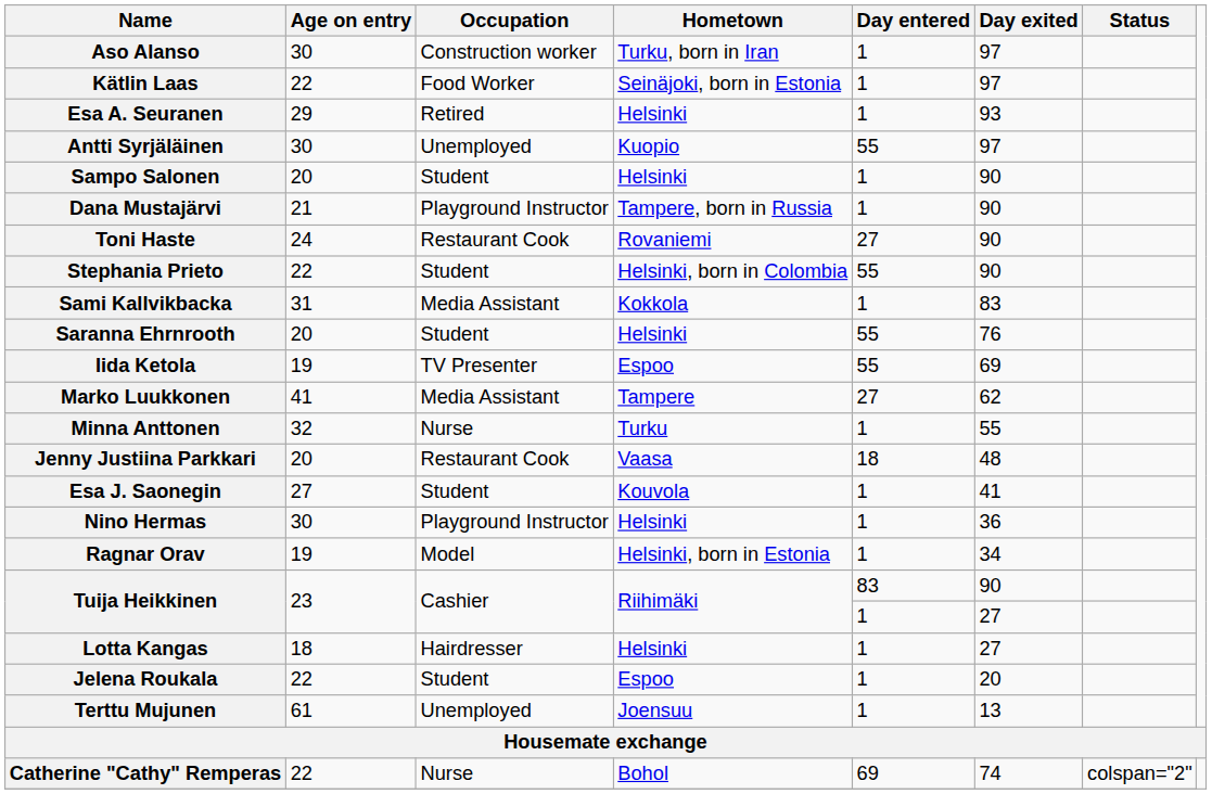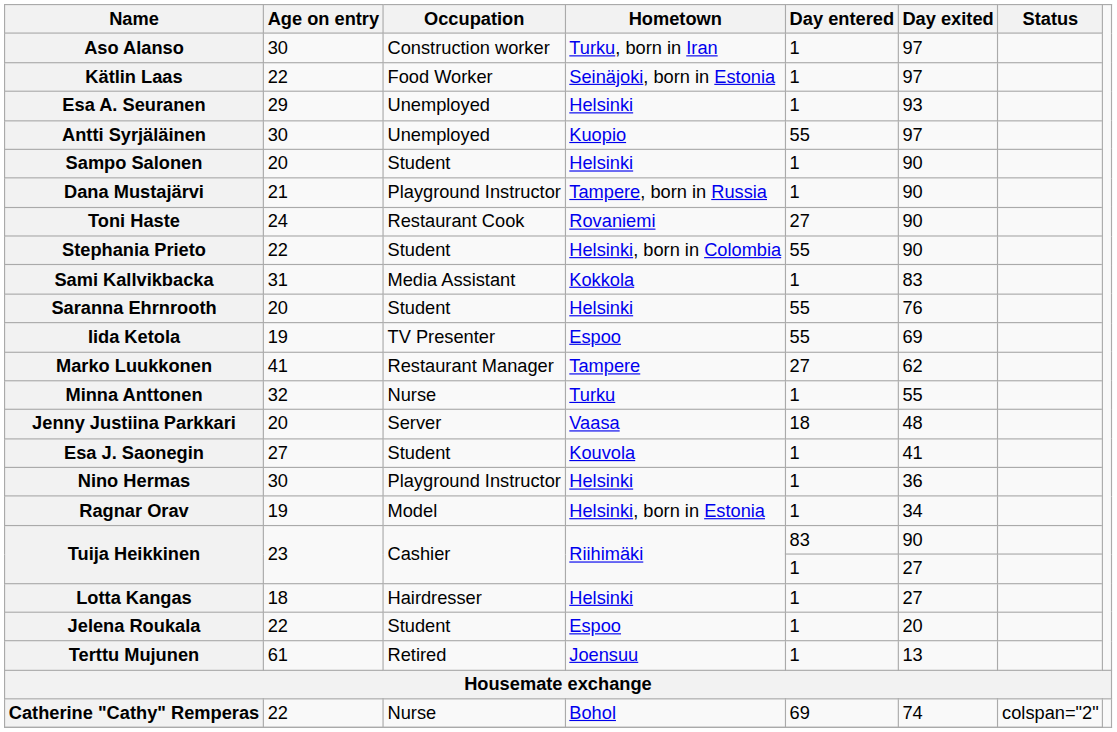Esa A. Seuranen | Occupation: Retired -> Unemployed
Marko Luukkonen | Occupation: Media Assistant -> Restaurant Manager
Jenny Justiina Parkkari | Occupation: Restaurant Cook -> Server
Terttu Mujunen | Occupation: Unemployed -> Retired
